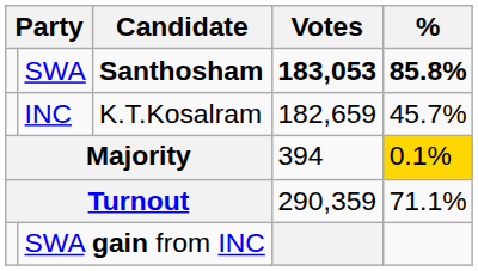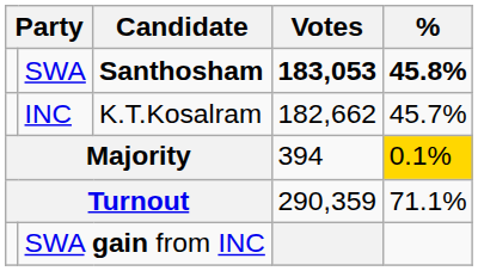SWA | %: 85.8% -> 45.8%
INC | Votes: 182,659 -> 182,662
